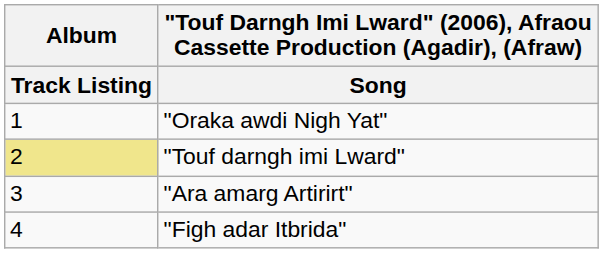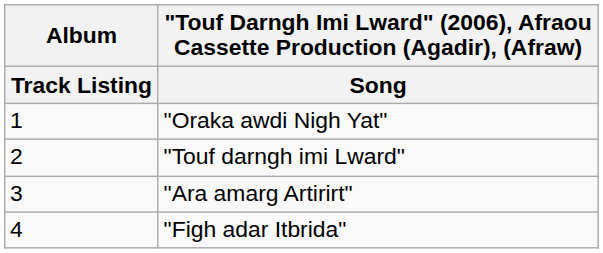"Touf darngh imi Lward" | Album / Track Listing: khaki background -> no background
